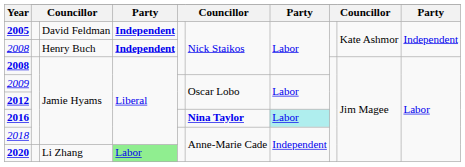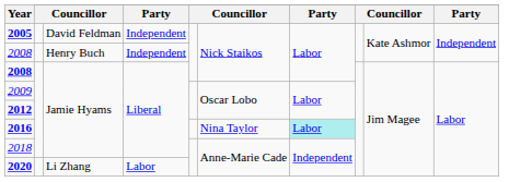2005 | column 4: bold -> normal
2008 / Henry Buch | column 4: bold -> normal
2016 | column 6: bold -> normal
2020 | column 4: lightgreen background -> no background
